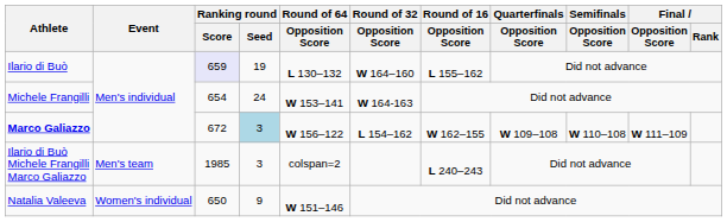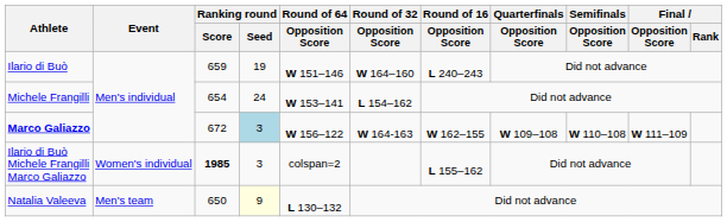Ilario di Buò | Ranking round / Score: lavender background -> no background
Ilario di Buò | Round of 64 / Opposition Score: L 130–132 -> W 151–146
Ilario di Buò | Round of 16 / Opposition Score: L 155–162 -> L 240–243
Michele Frangilli | Round of 32 / Opposition Score: W 164-163 -> L 154–162
Marco Galiazzo | Round of 32 / Opposition Score: L 154–162 -> W 164-163
Ilario di Buò Michele Frangilli Marco Galiazzo | Event: Men's team -> Women's individual
Ilario di Buò Michele Frangilli Marco Galiazzo | Ranking round / Score: normal -> bold
Ilario di Buò Michele Frangilli Marco Galiazzo | Round of 16 / Opposition Score: L 240–243 -> L 155–162
Natalia Valeeva | Event: Women's individual -> Men's team
Natalia Valeeva | Ranking round / Seed: no background -> lightyellow background
Natalia Valeeva | Round of 64 / Opposition Score: W 151–146 -> L 130–132
